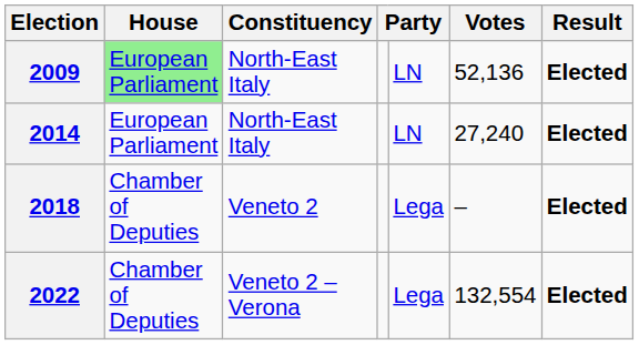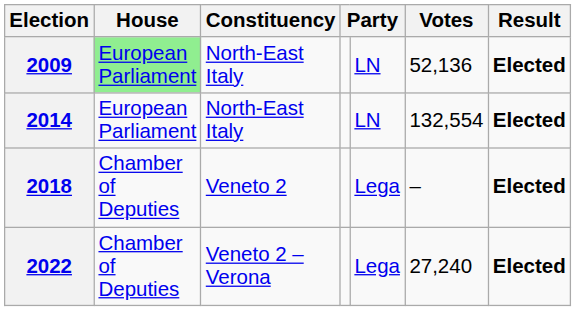2014 | Votes: 27,240 -> 132,554
2022 | Votes: 132,554 -> 27,240
